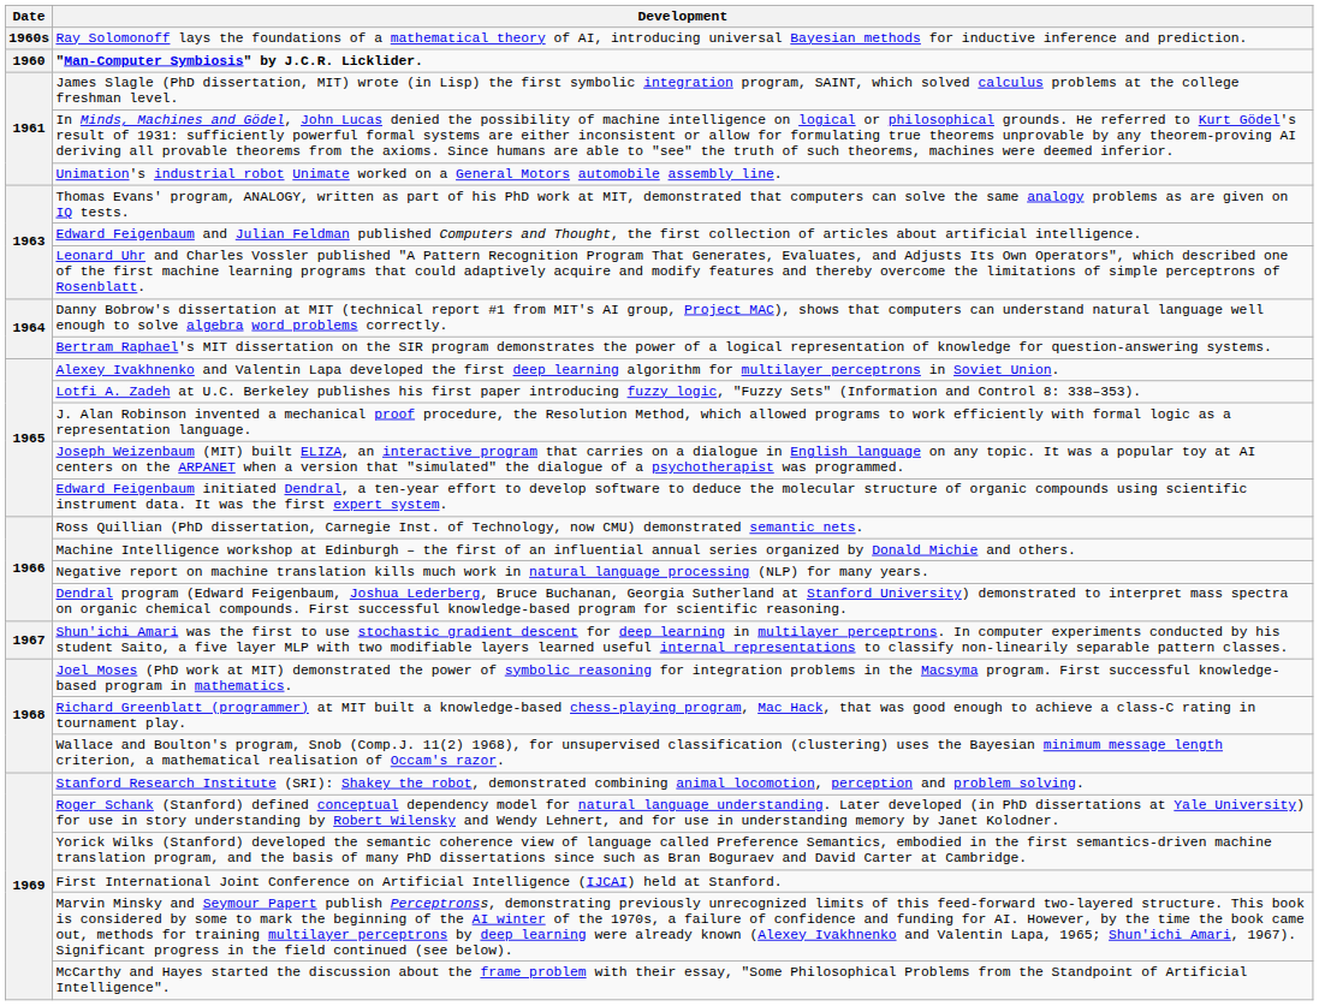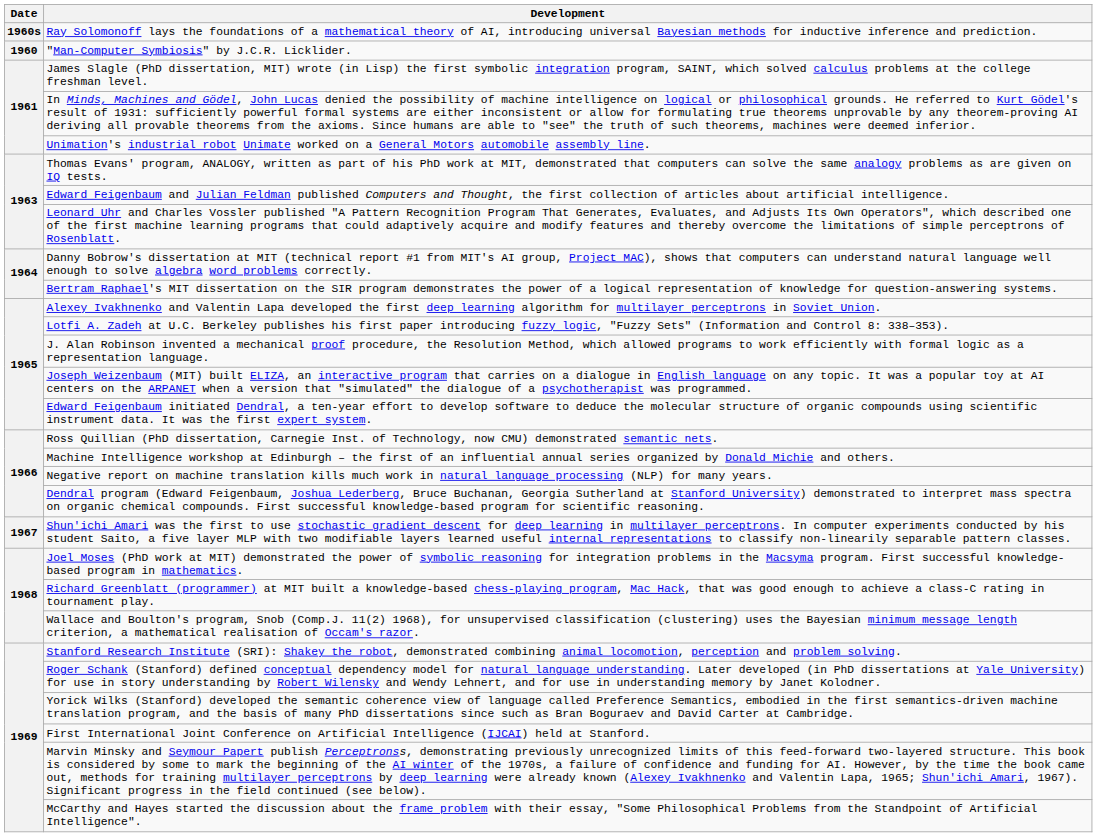"Man-Computer Symbiosis" by J.C.R. Licklider. | Development: bold -> normal
